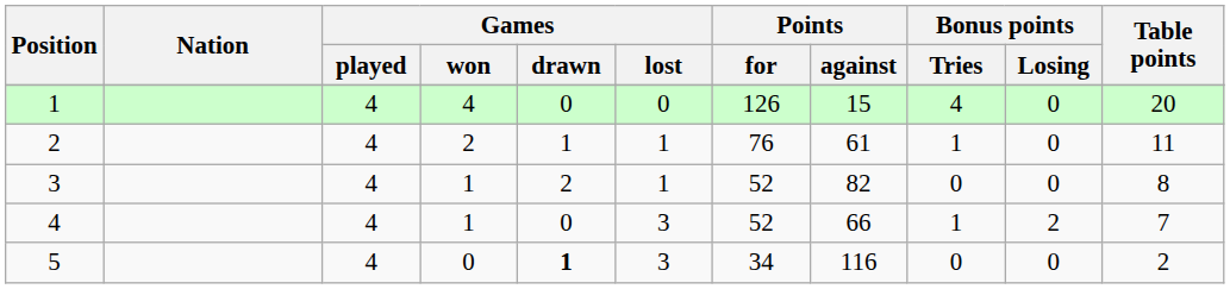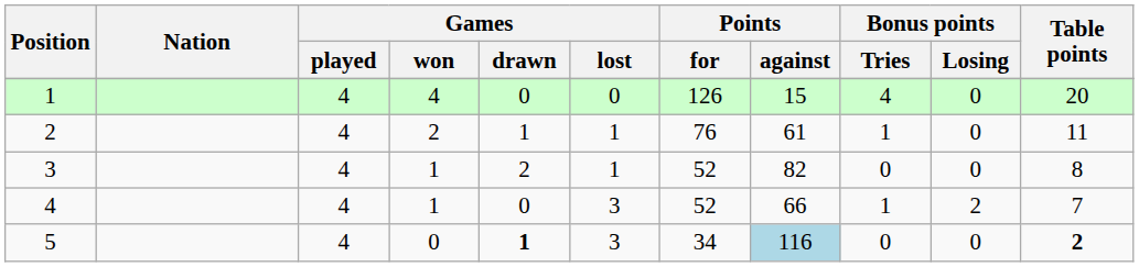5 | Points / against: no background -> lightblue background
5 | Table points: normal -> bold
